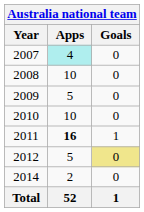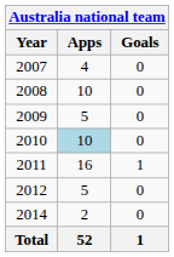2007 | Apps: paleturquoise background -> no background
2010 | Apps: no background -> lightblue background
2011 | Apps: bold -> normal
2012 | Goals: khaki background -> no background
